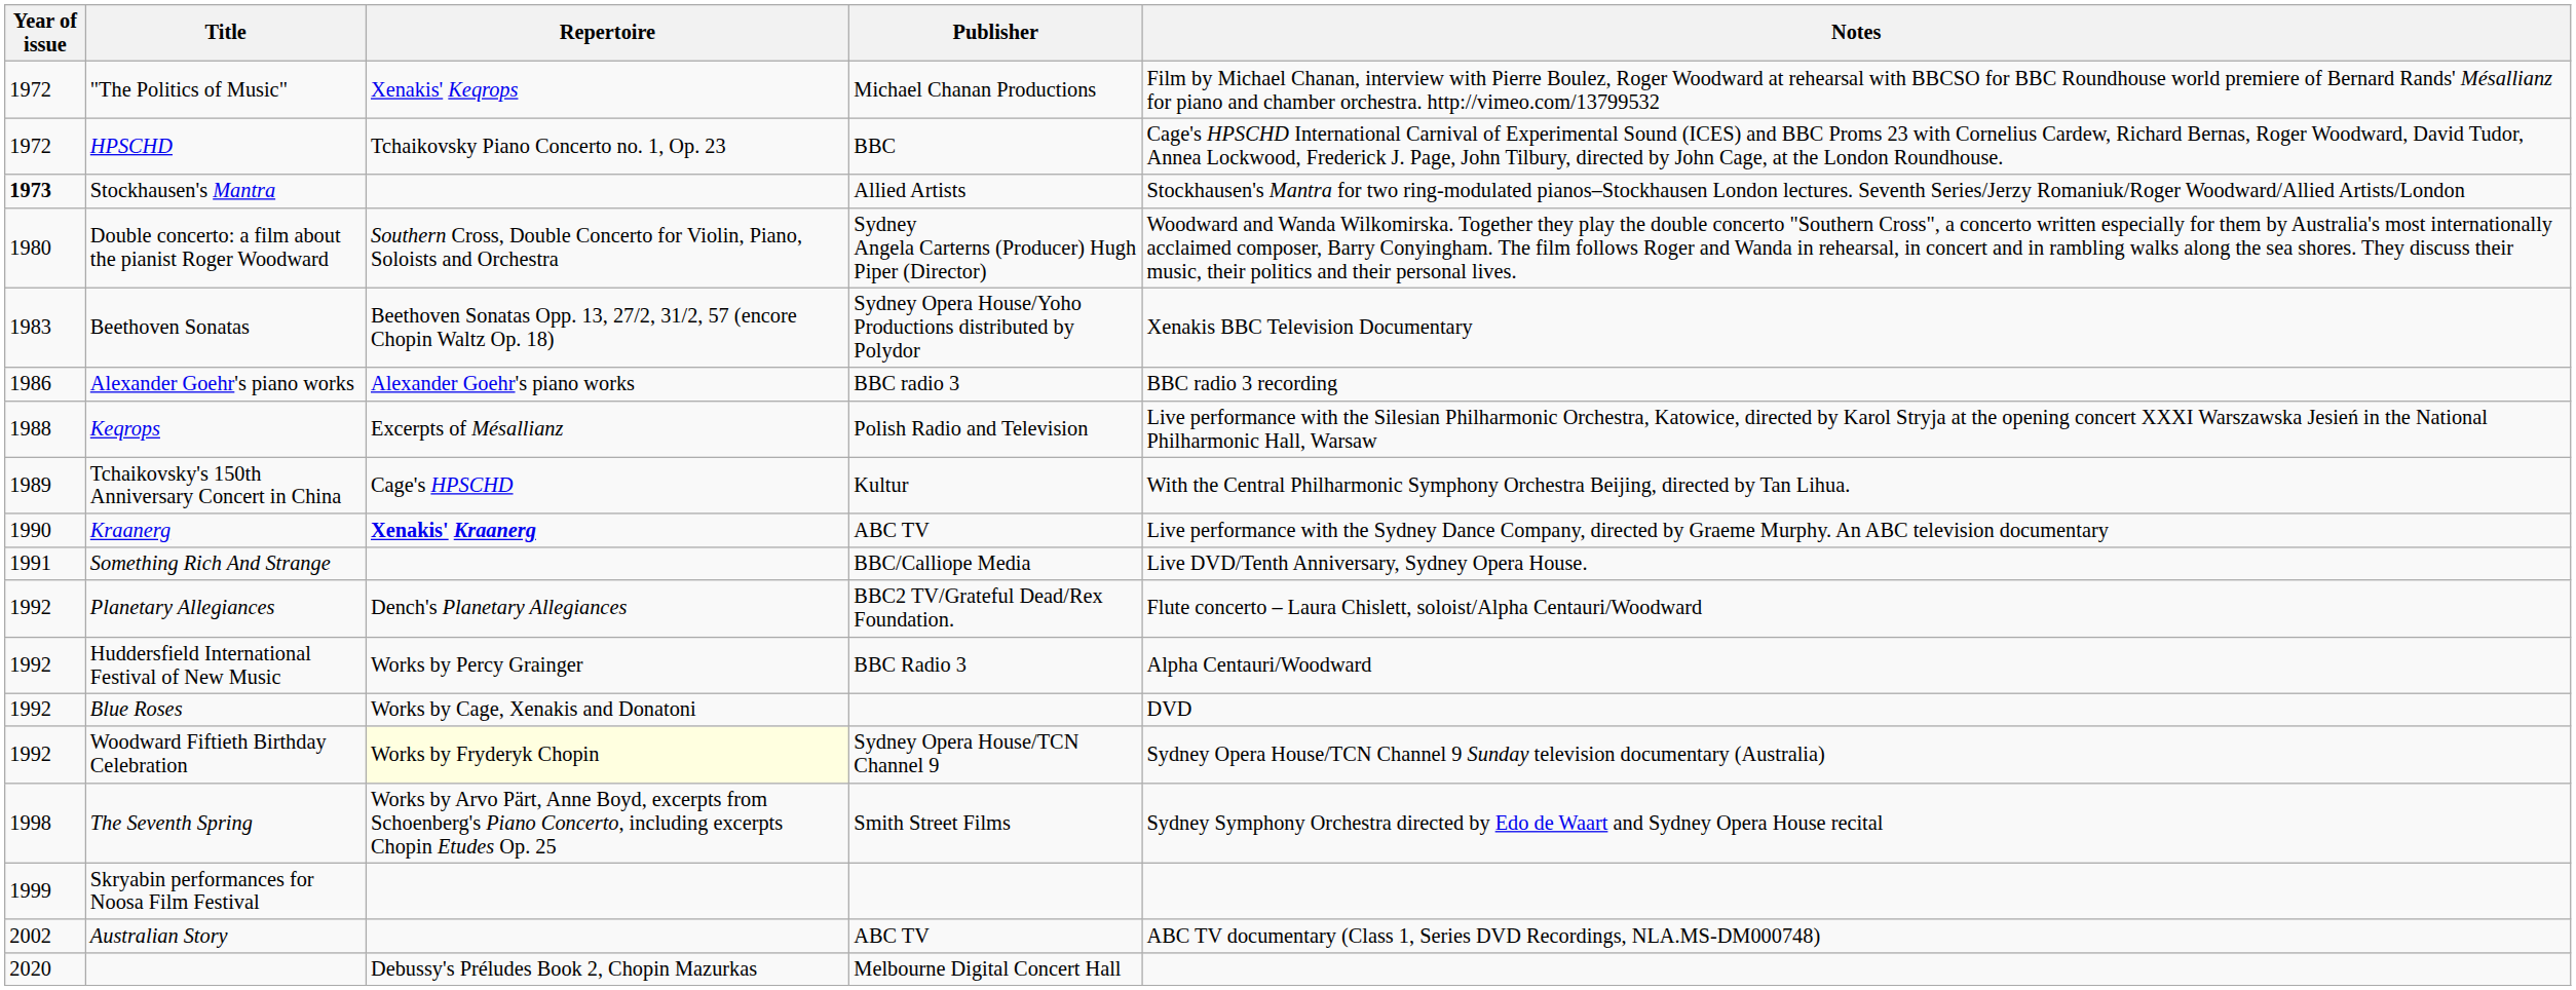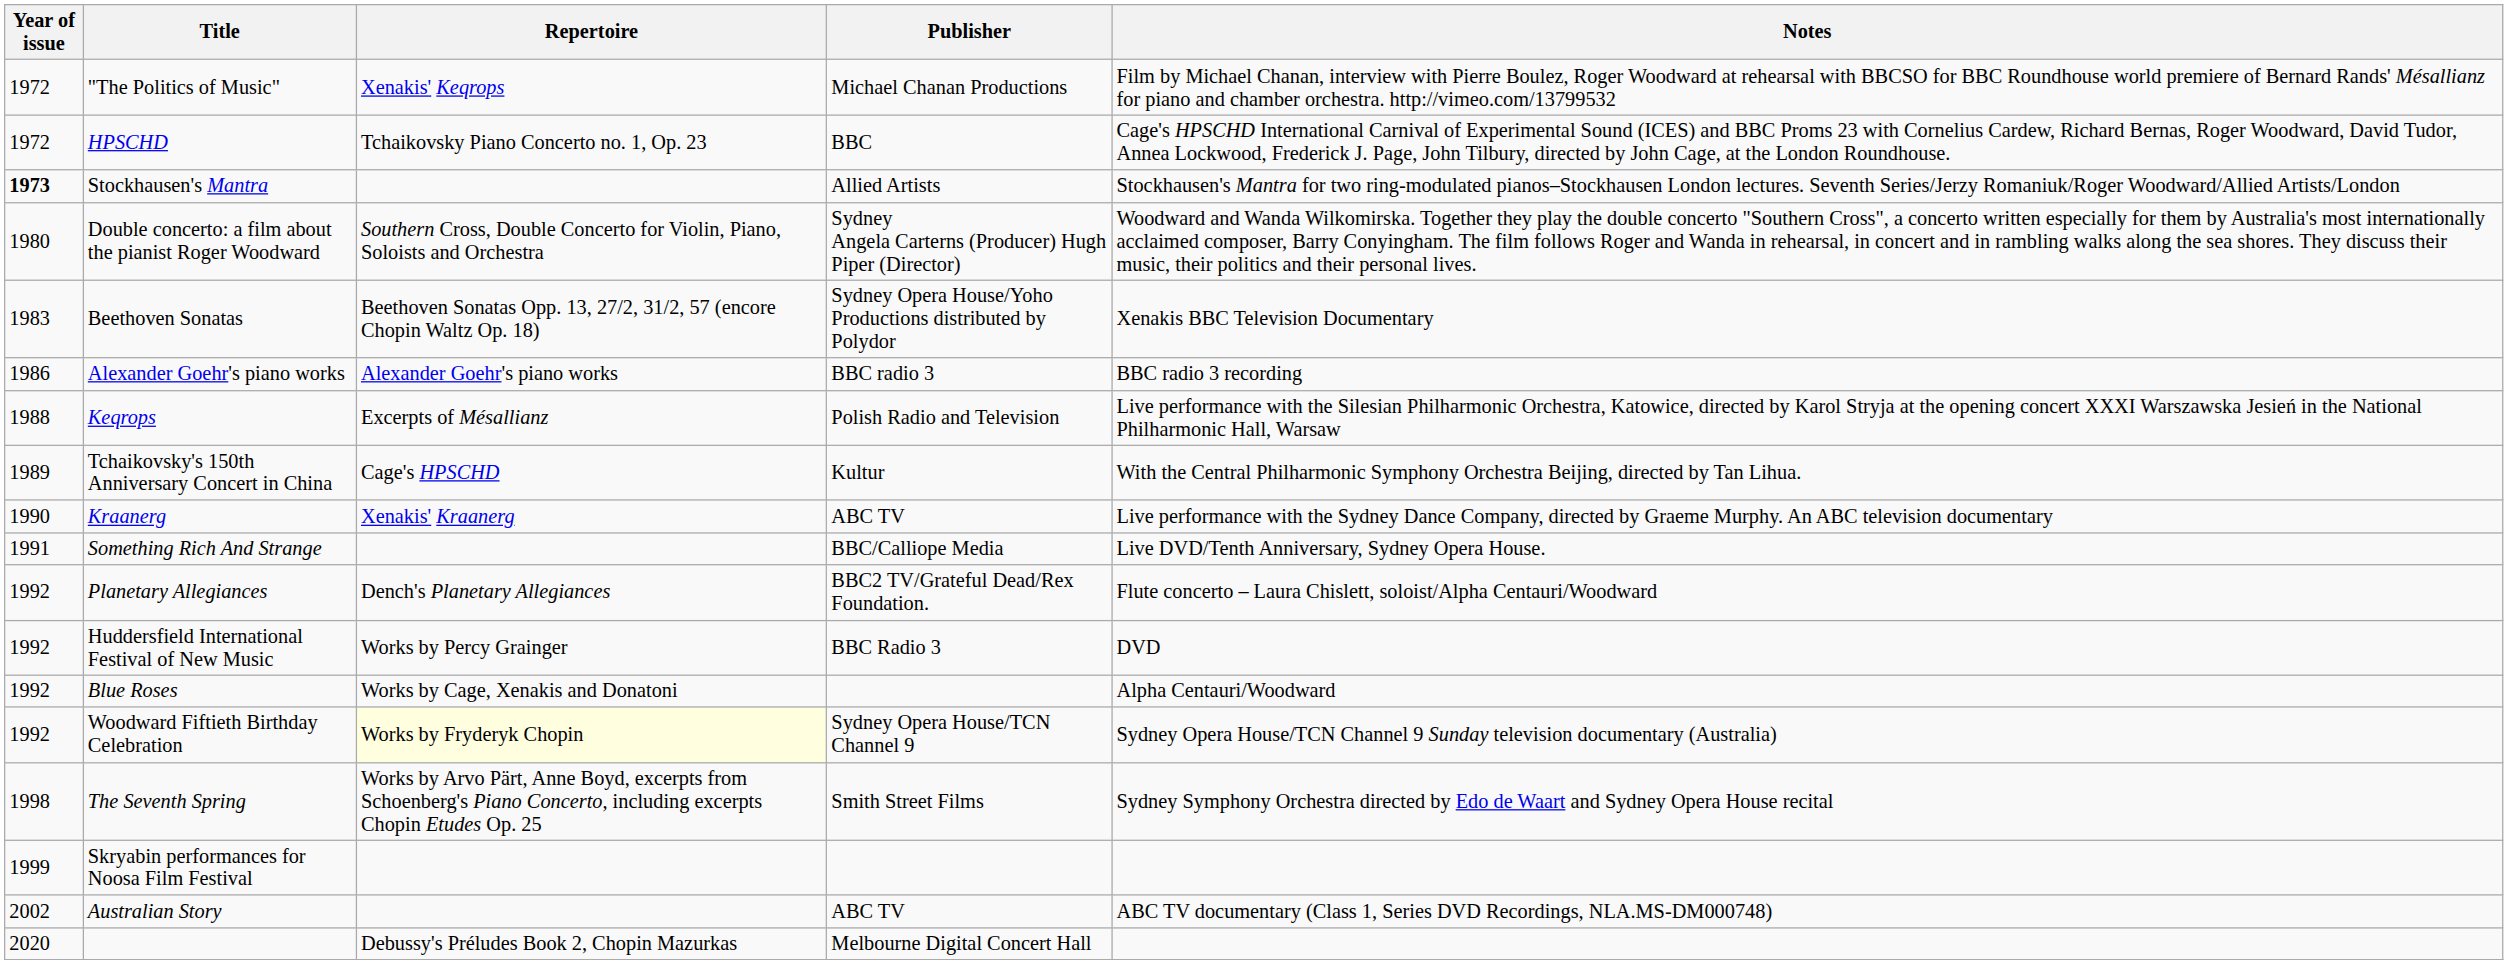Kraanerg | Repertoire: bold -> normal
Huddersfield International Festival of New Music | Notes: Alpha Centauri/Woodward -> DVD
Blue Roses | Notes: DVD -> Alpha Centauri/Woodward
